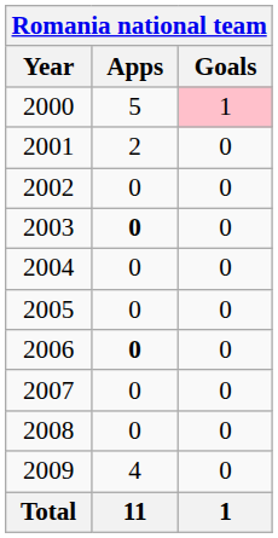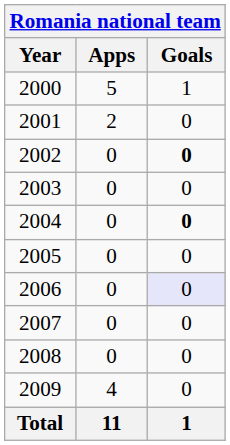2000 | Goals: pink background -> no background
2002 | Goals: normal -> bold
2003 | Apps: bold -> normal
2004 | Goals: normal -> bold
2006 | Apps: bold -> normal
2006 | Goals: no background -> lavender background
